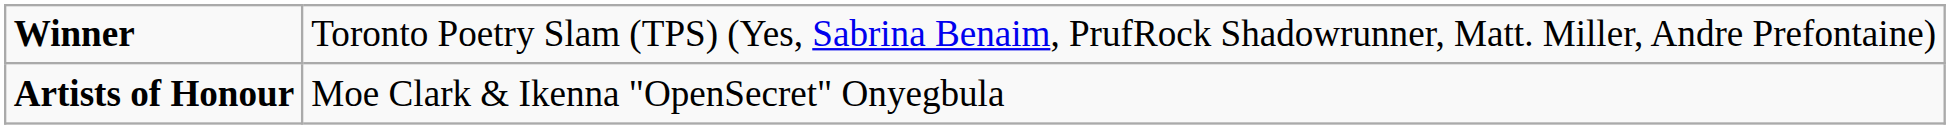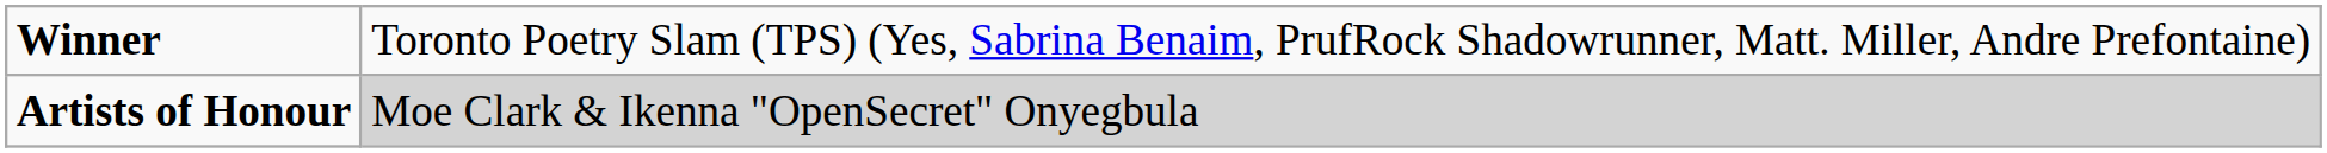Artists of Honour | column 2: no background -> lightgrey background
